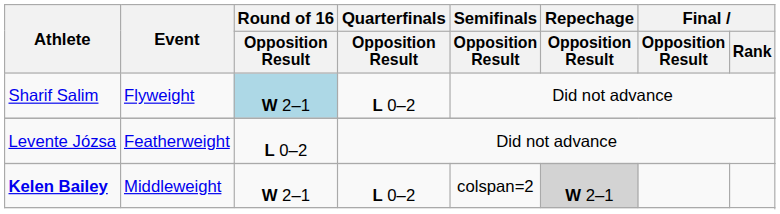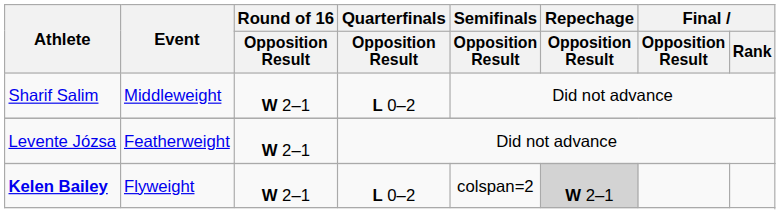Sharif Salim | Event: Flyweight -> Middleweight
Sharif Salim | Round of 16 / Opposition Result: lightblue background -> no background
Levente Józsa | Round of 16 / Opposition Result: L 0–2 -> W 2–1
Kelen Bailey | Event: Middleweight -> Flyweight
